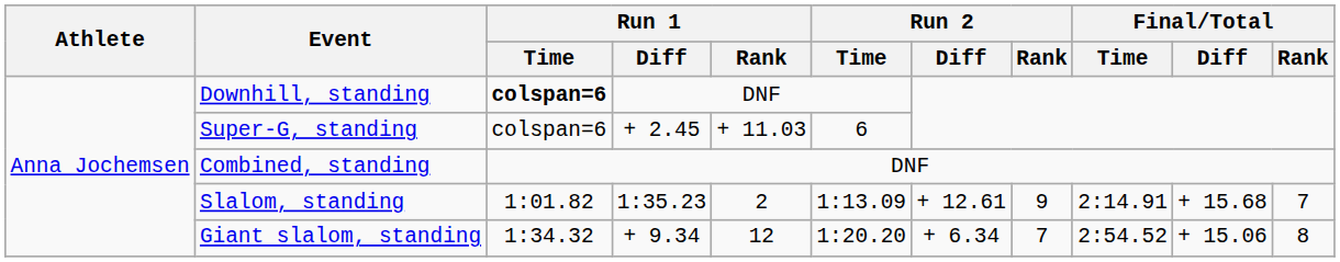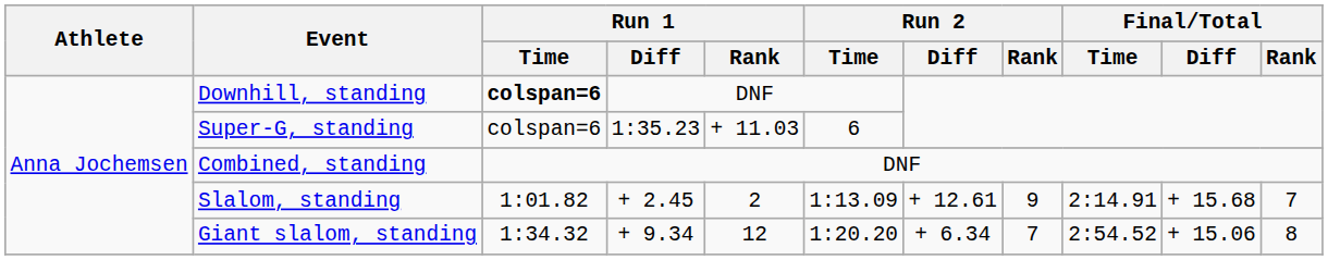Super-G, standing | Run 1 / Diff: + 2.45 -> 1:35.23
Slalom, standing | Run 1 / Diff: 1:35.23 -> + 2.45
